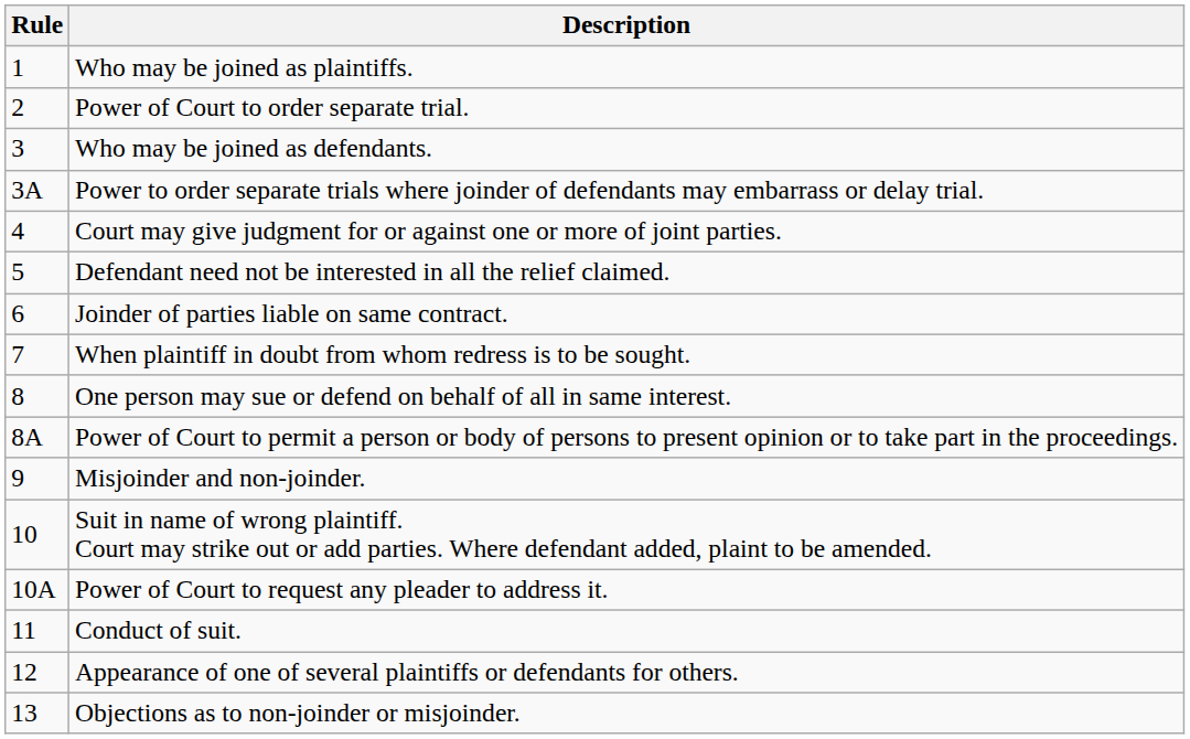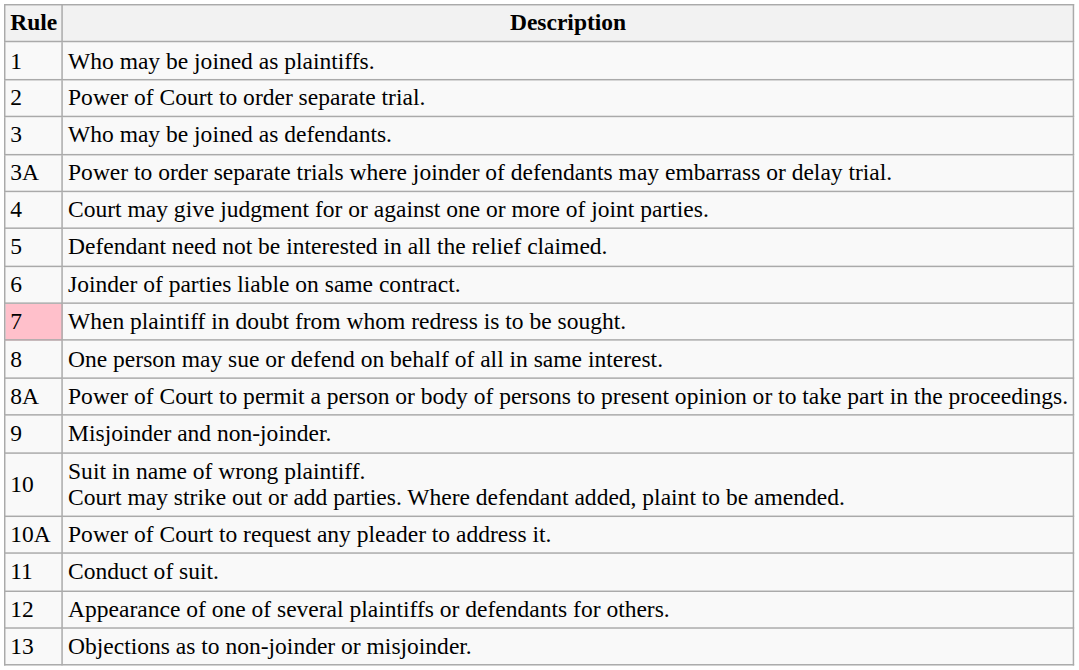When plaintiff in doubt from whom redress is to be sought. | Rule: no background -> pink background
